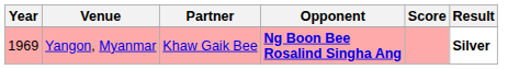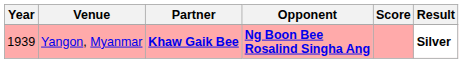Yangon, Myanmar | Year: 1969 -> 1939
Yangon, Myanmar | Partner: normal -> bold
